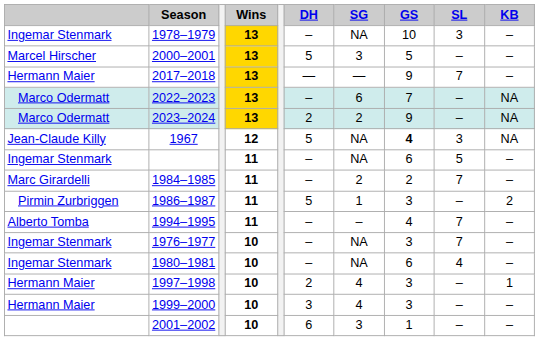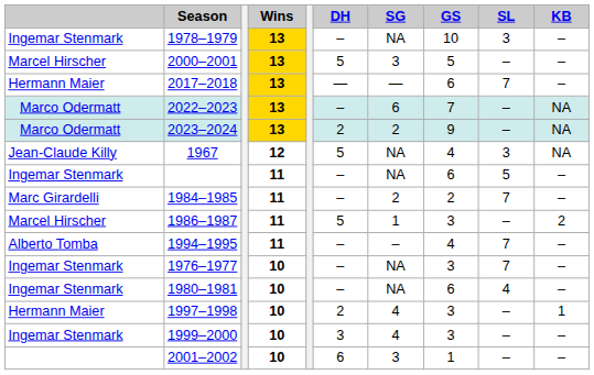2017–2018 | GS: 9 -> 6
1967 | GS: bold -> normal
1986–1987 | column 1: Pirmin Zurbriggen -> Marcel Hirscher
1999–2000 | column 1: Hermann Maier -> Ingemar Stenmark
